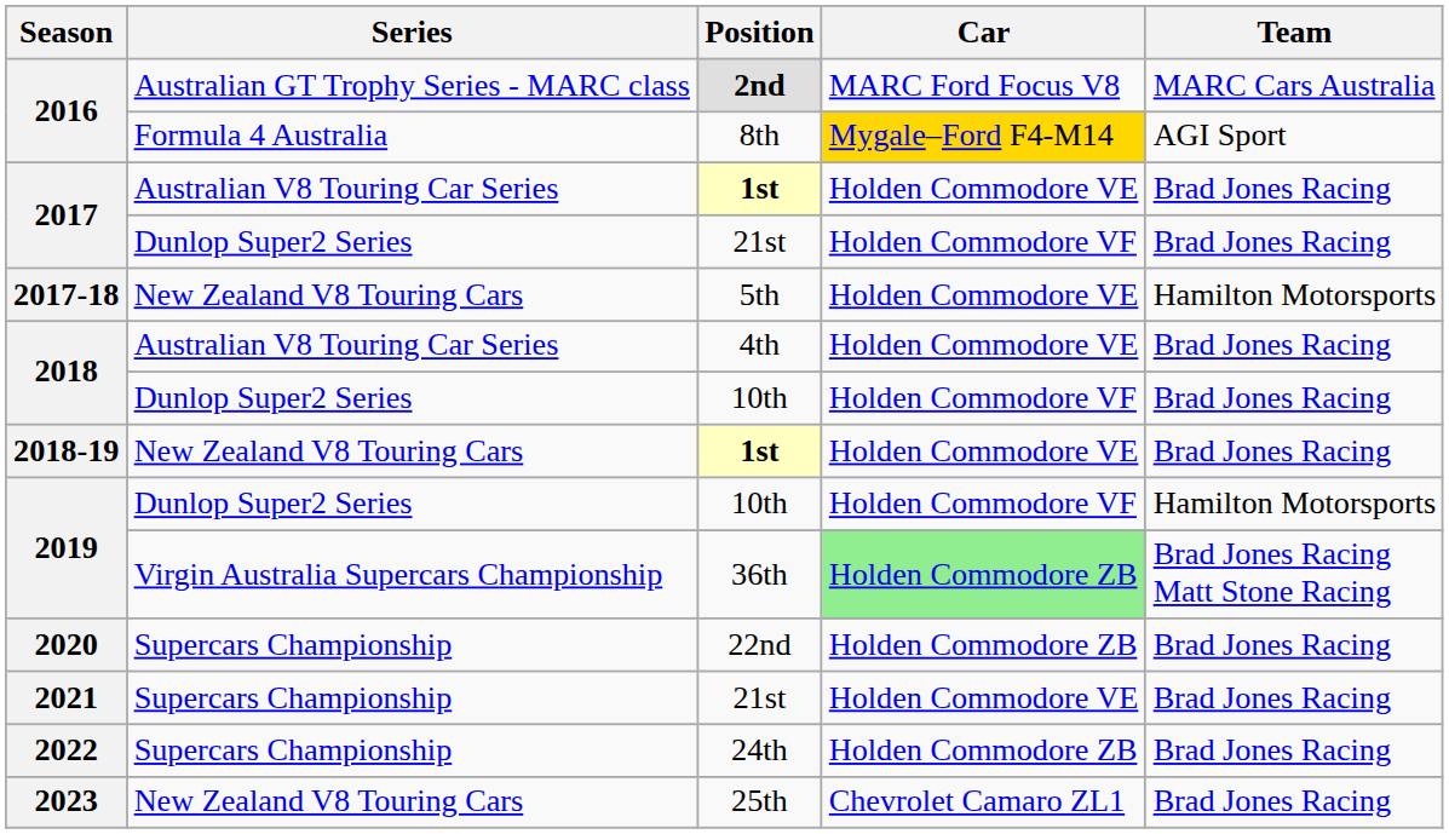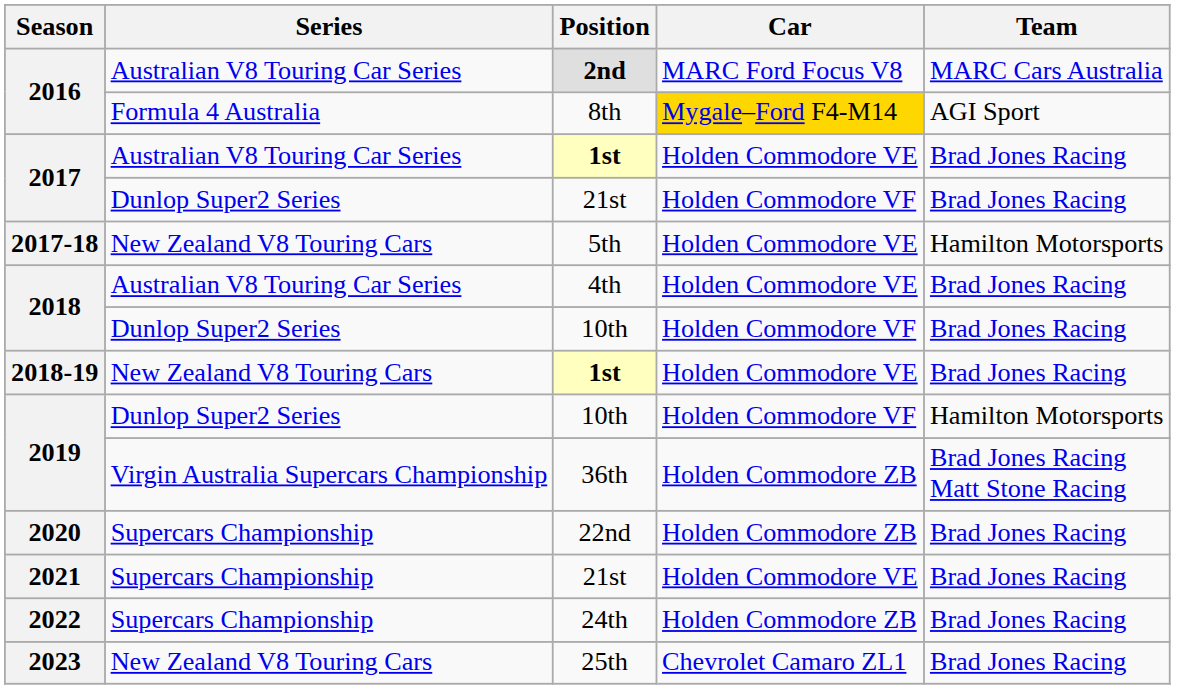2nd | Series: Australian GT Trophy Series - MARC class -> Australian V8 Touring Car Series
36th | Car: lightgreen background -> no background
